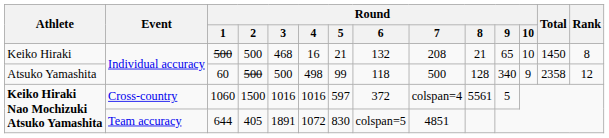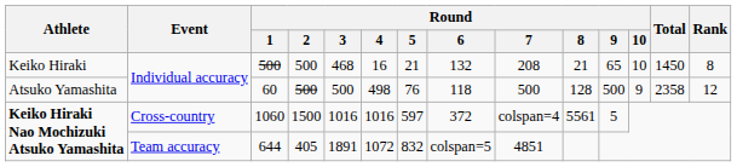60 | Round / 5: 99 -> 76
60 | Round / 9: 340 -> 500
644 | Round / 5: 830 -> 832
